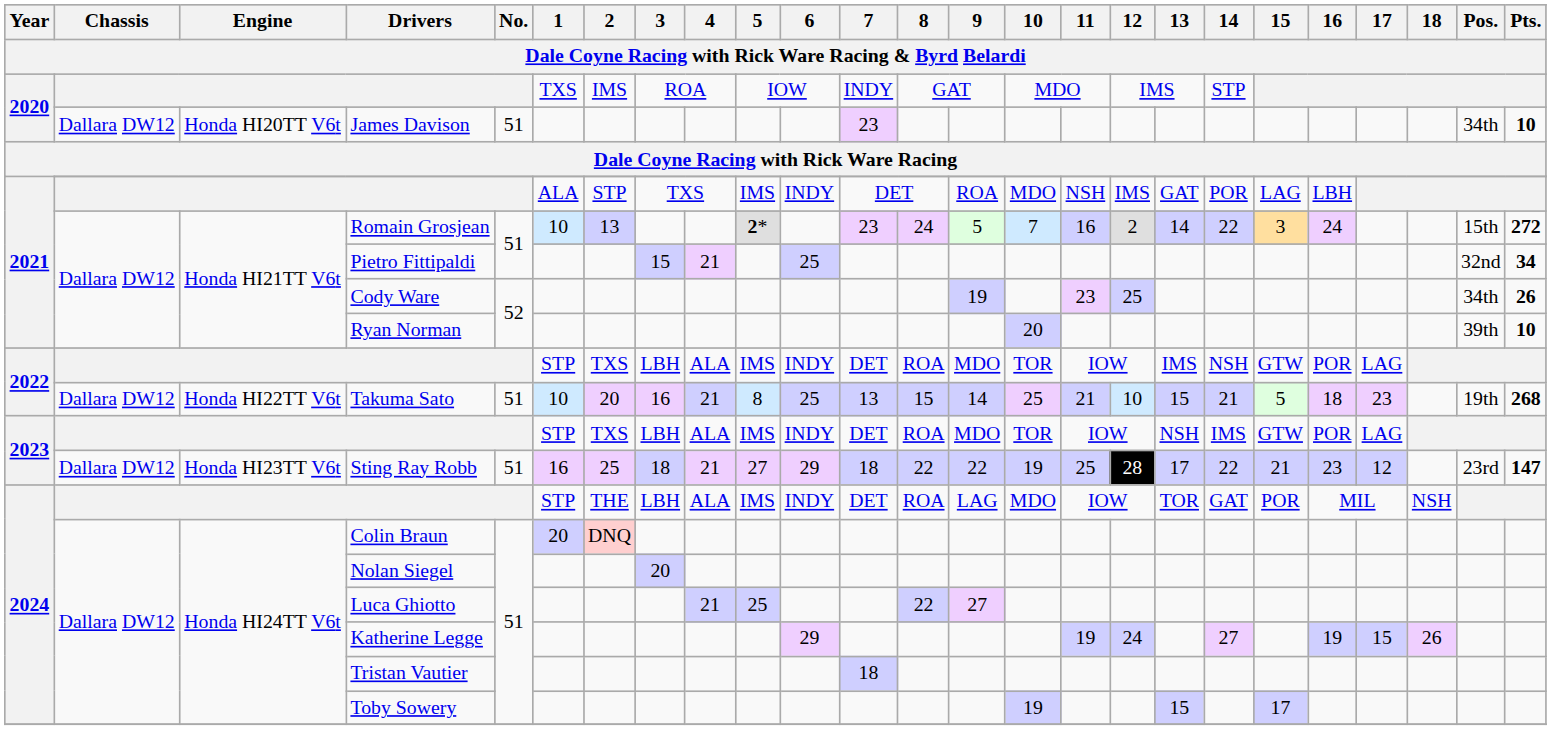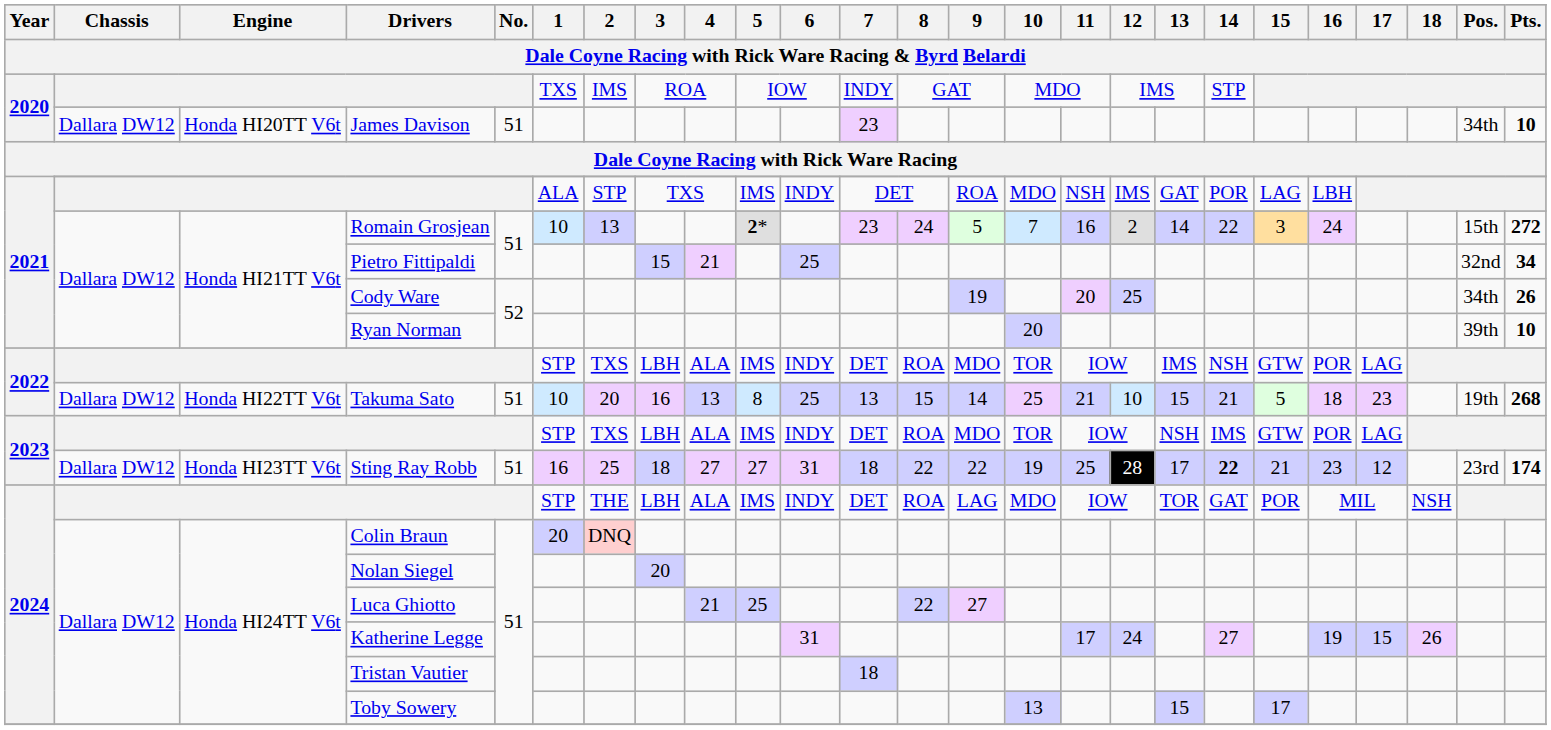Cody Ware | 11: 23 -> 20
Takuma Sato | 4: 21 -> 13
Sting Ray Robb | 4: 21 -> 27
Sting Ray Robb | 6: 29 -> 31
Sting Ray Robb | 14: normal -> bold
Sting Ray Robb | Pts.: 147 -> 174
Katherine Legge | 6: 29 -> 31
Katherine Legge | 11: 19 -> 17
Toby Sowery | 10: 19 -> 13
